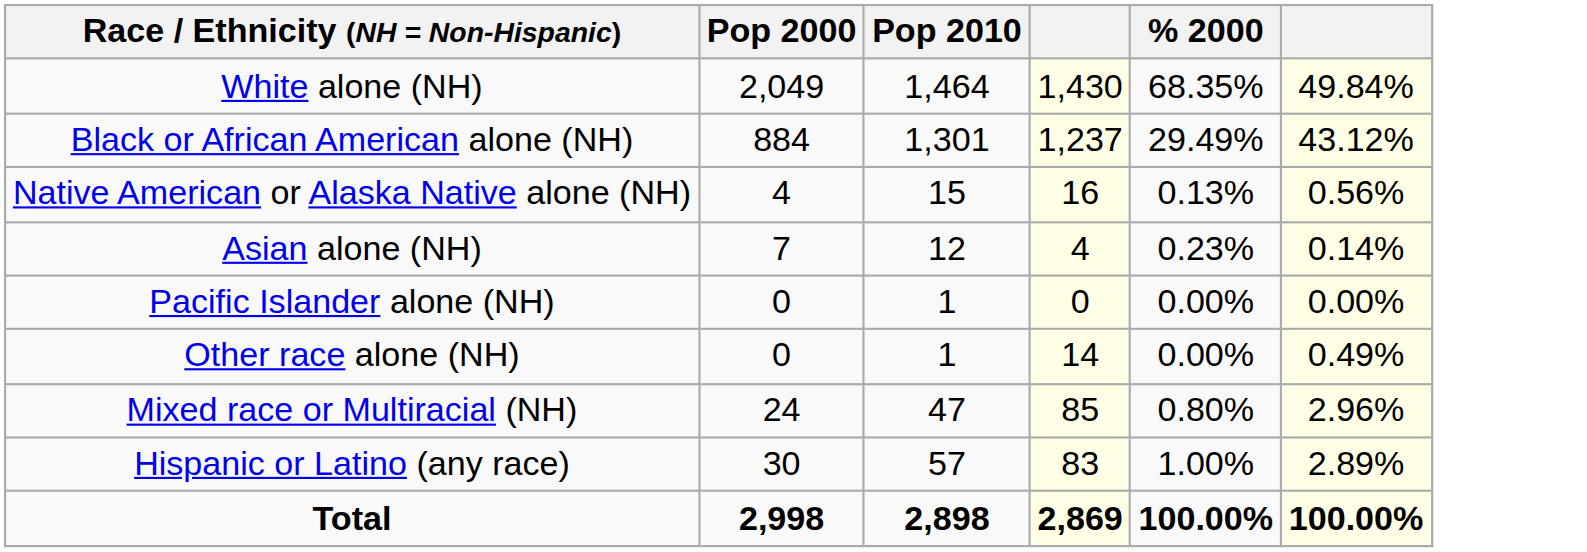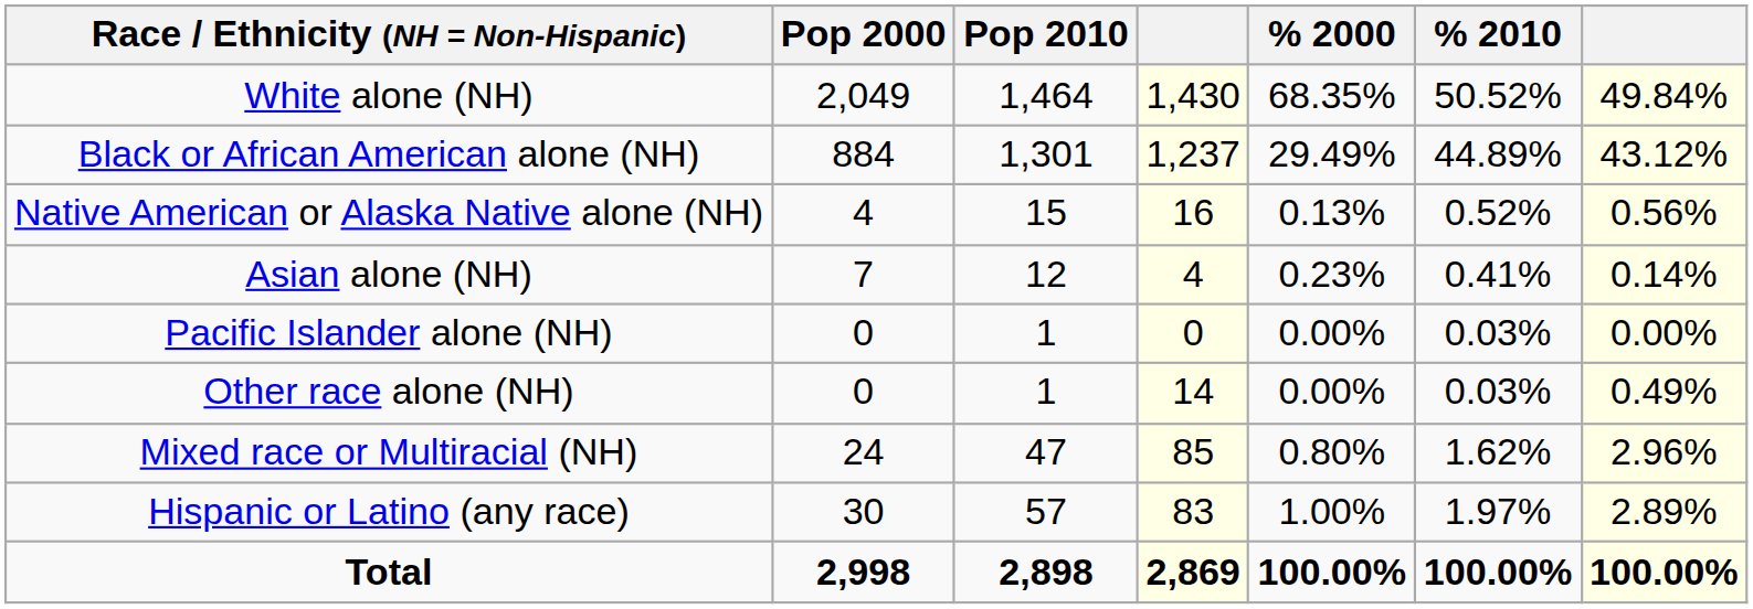+ column: % 2010 | 50.52% | 44.89% | 0.52% | 0.41% | 0.03% | 0.03% | 1.62% | 1.97% | 100.00%
